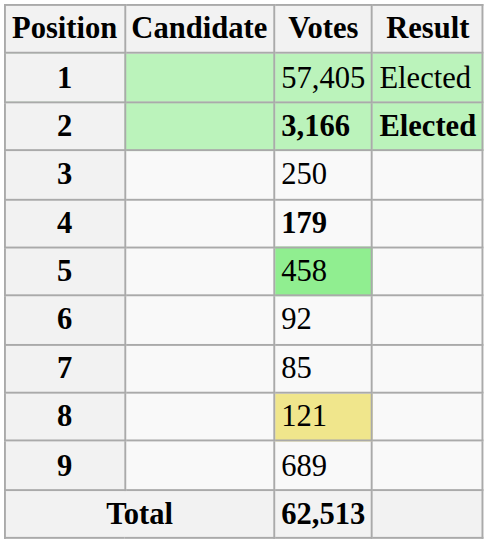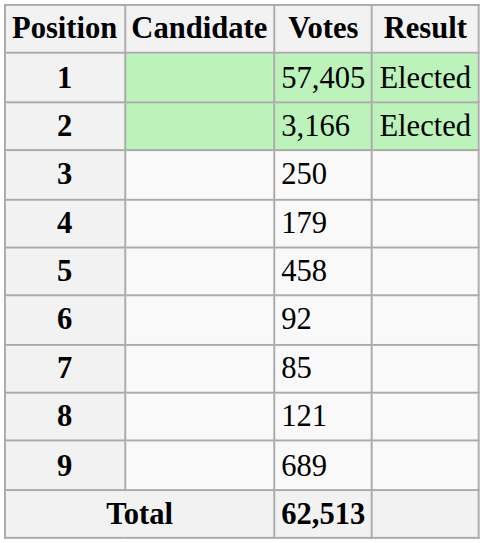2 | Votes: bold -> normal
2 | Result: bold -> normal
4 | Votes: bold -> normal
5 | Votes: lightgreen background -> no background
8 | Votes: khaki background -> no background
